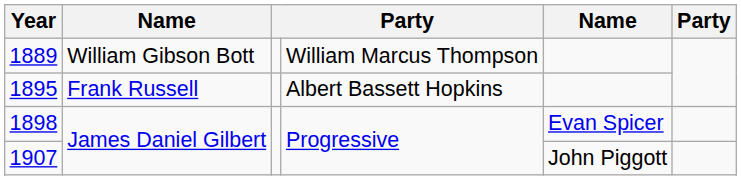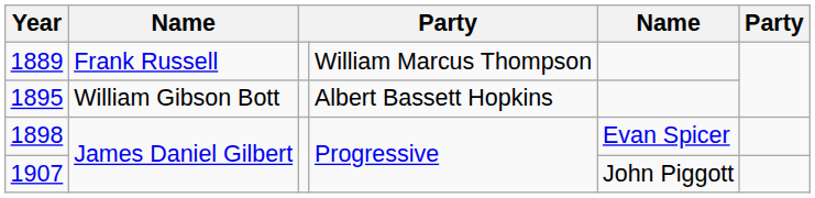1889 | column 2: William Gibson Bott -> Frank Russell
1895 | column 2: Frank Russell -> William Gibson Bott
